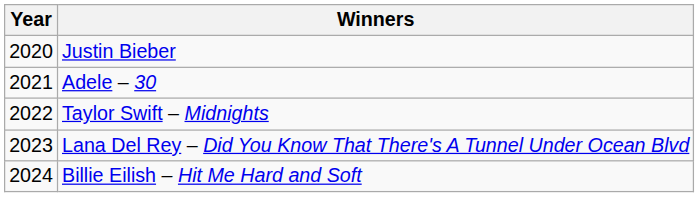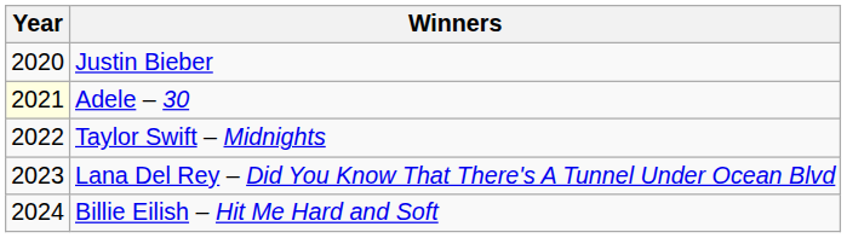Adele – 30 | Year: no background -> lightyellow background
